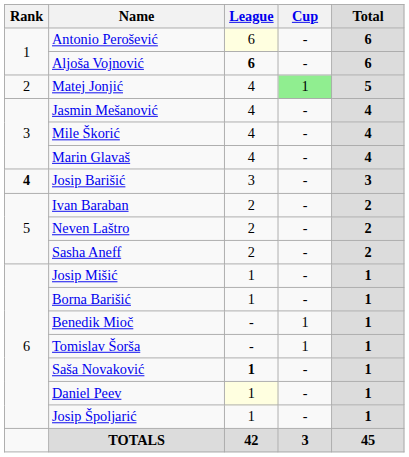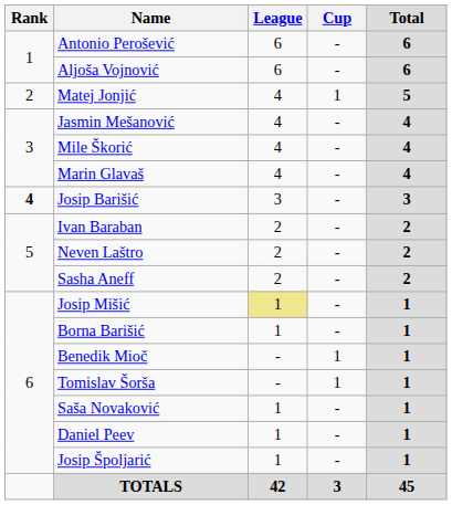Antonio Perošević | League: lightyellow background -> no background
Aljoša Vojnović | League: bold -> normal
Matej Jonjić | Cup: lightgreen background -> no background
Josip Mišić | League: no background -> khaki background
Saša Novaković | League: bold -> normal
Daniel Peev | League: lightyellow background -> no background
